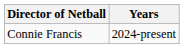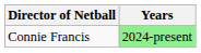Connie Francis | Years: no background -> lightgreen background
